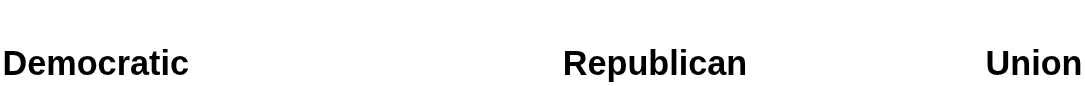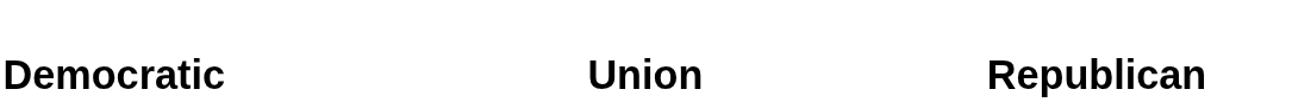columns swapped: 108 <-> 30
